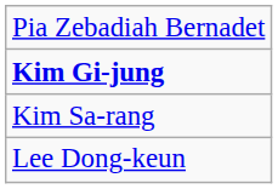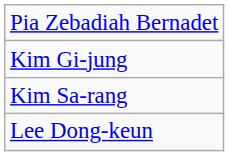row 2 | column 1: bold -> normal
